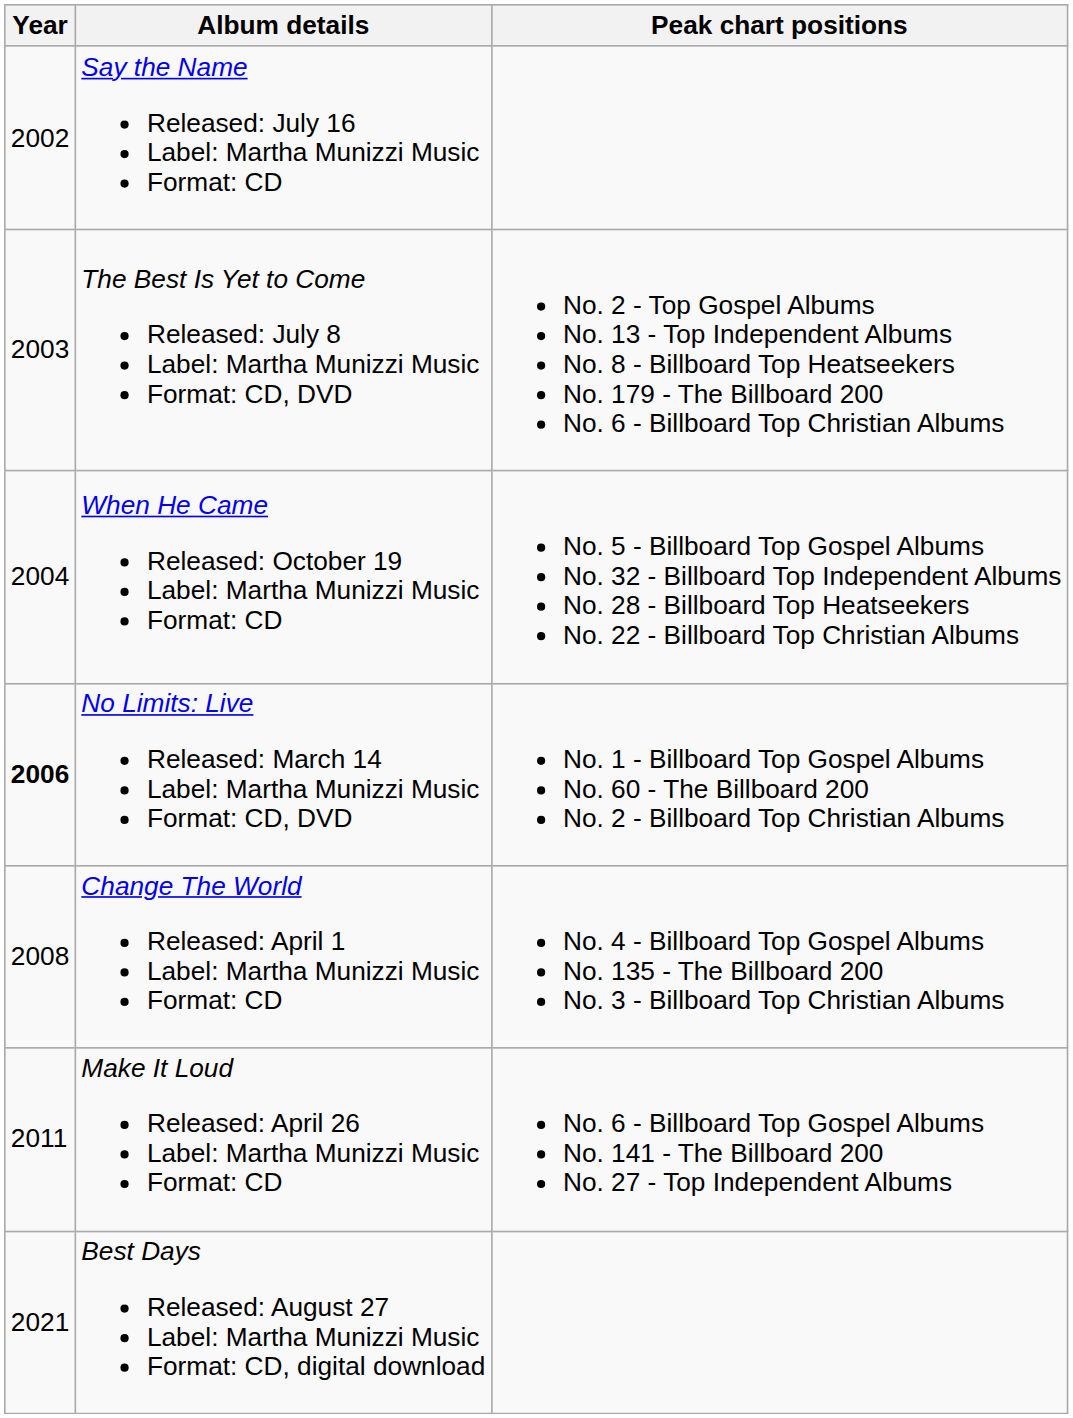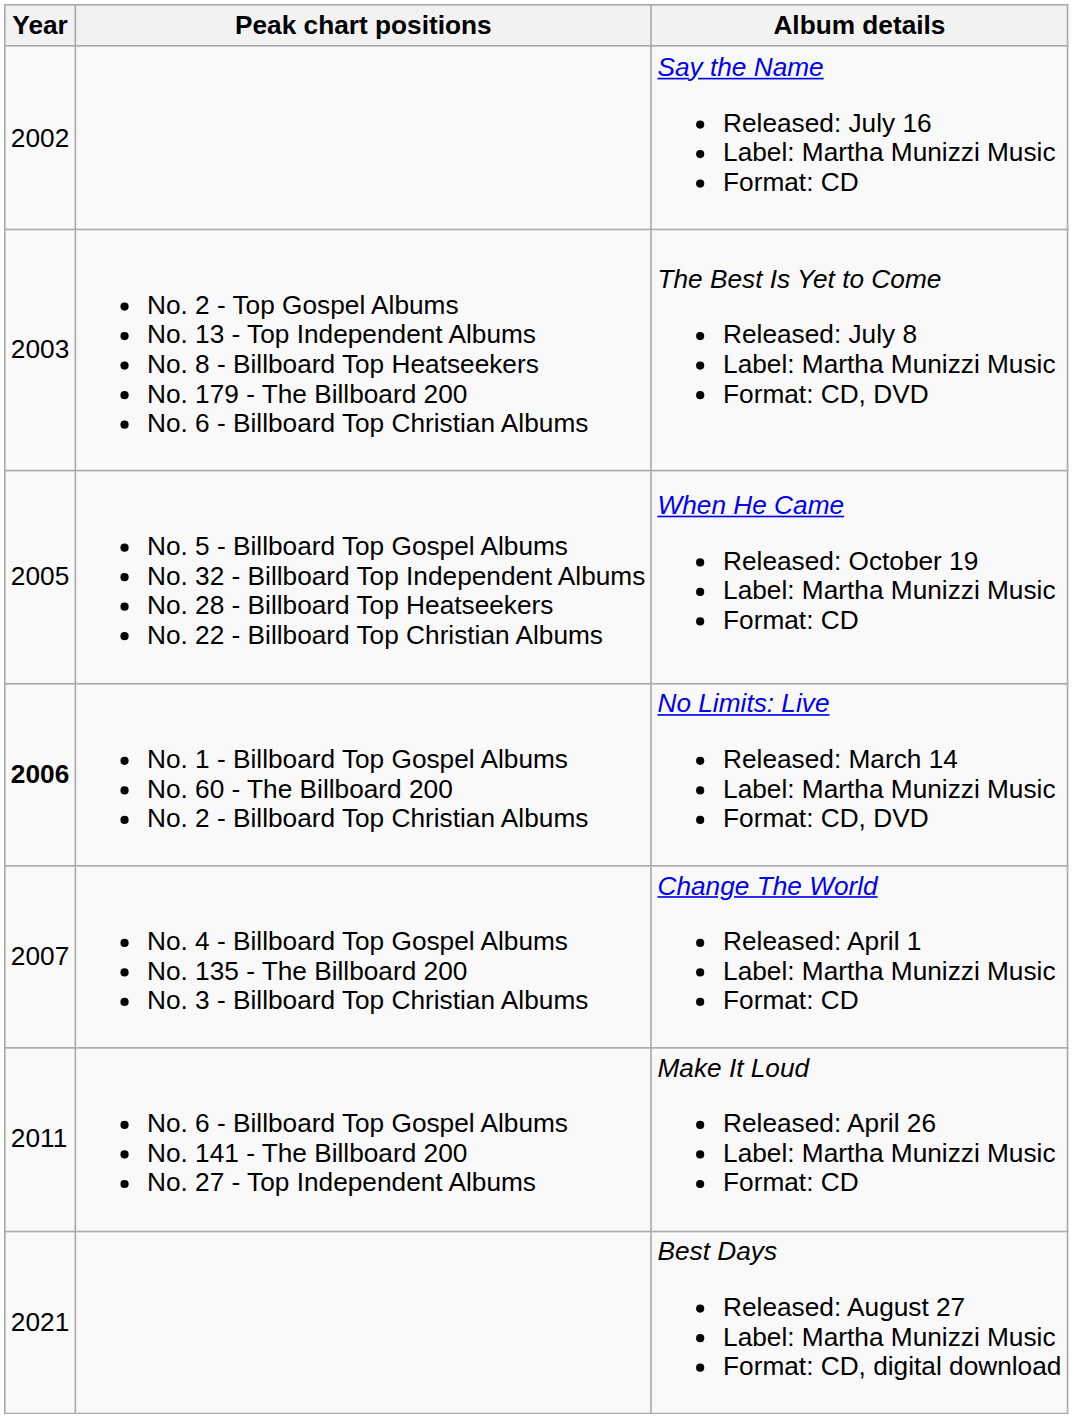columns swapped: Album details <-> Peak chart positions
row 4 | Year: 2004 -> 2005
row 6 | Year: 2008 -> 2007
